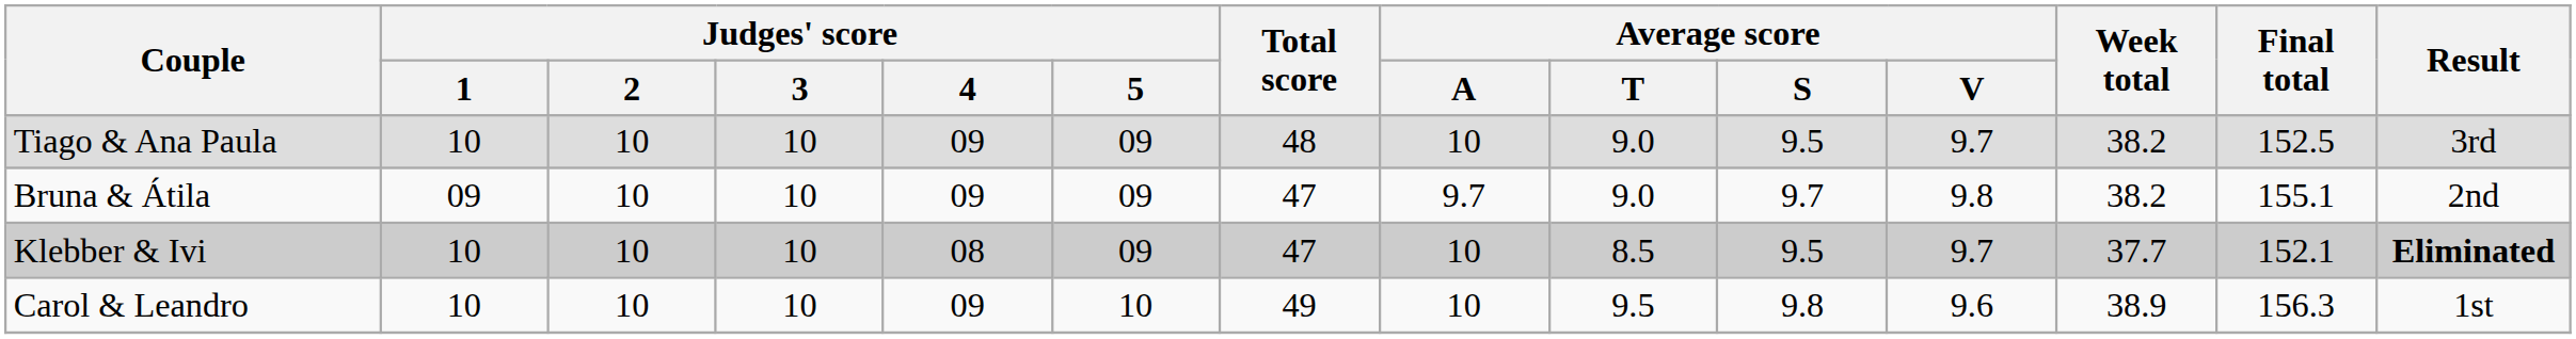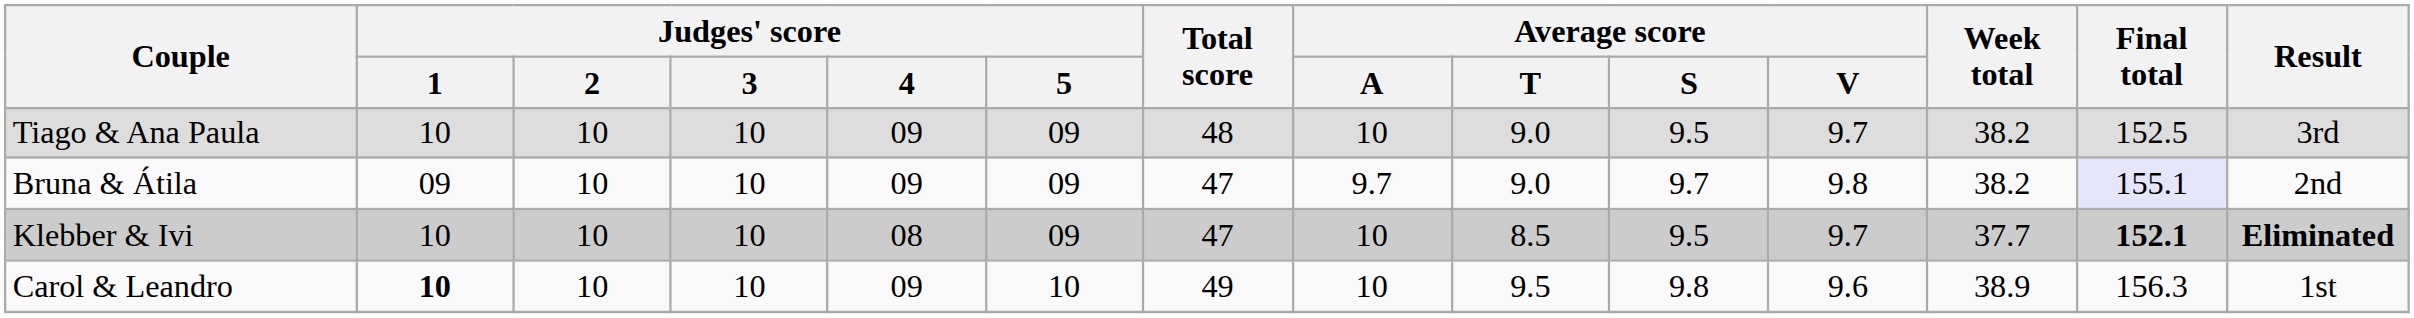Bruna & Átila | Final total: no background -> lavender background
Klebber & Ivi | Final total: normal -> bold
Carol & Leandro | Judges' score / 1: normal -> bold
